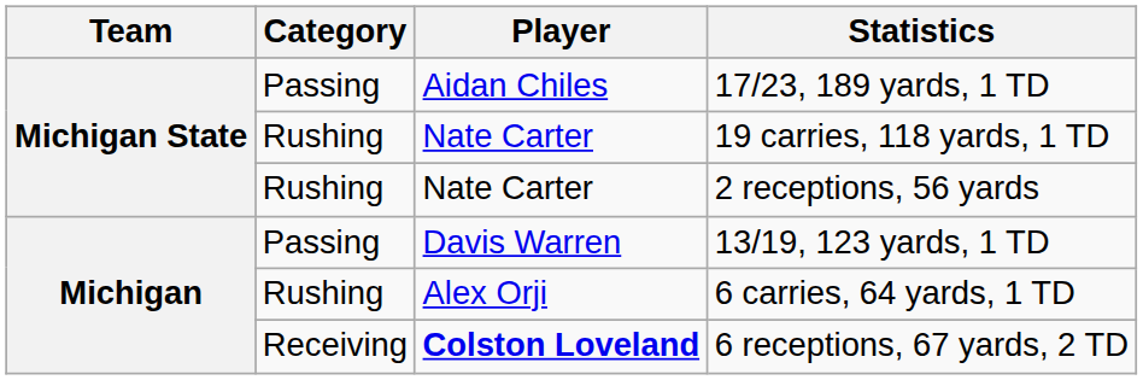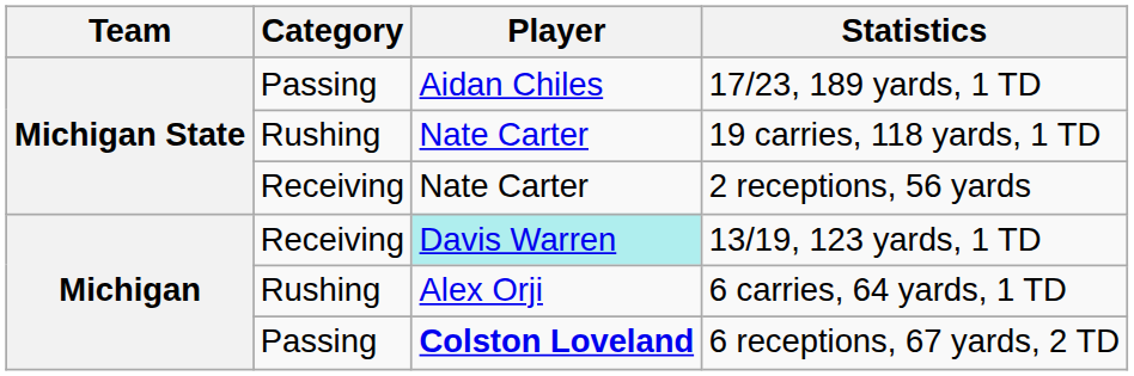2 receptions, 56 yards | Category: Rushing -> Receiving
13/19, 123 yards, 1 TD | Category: Passing -> Receiving
13/19, 123 yards, 1 TD | Player: no background -> paleturquoise background
6 receptions, 67 yards, 2 TD | Category: Receiving -> Passing
